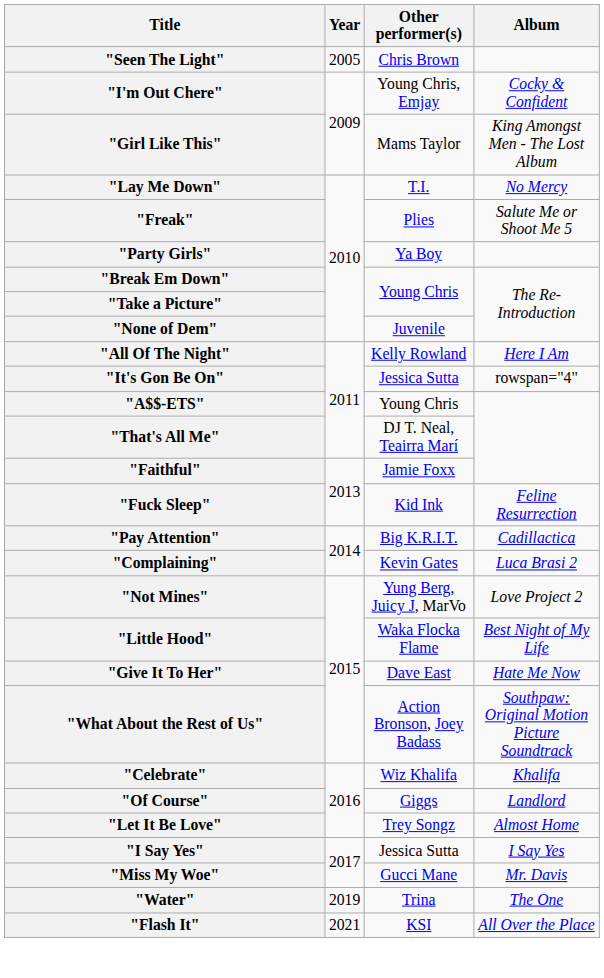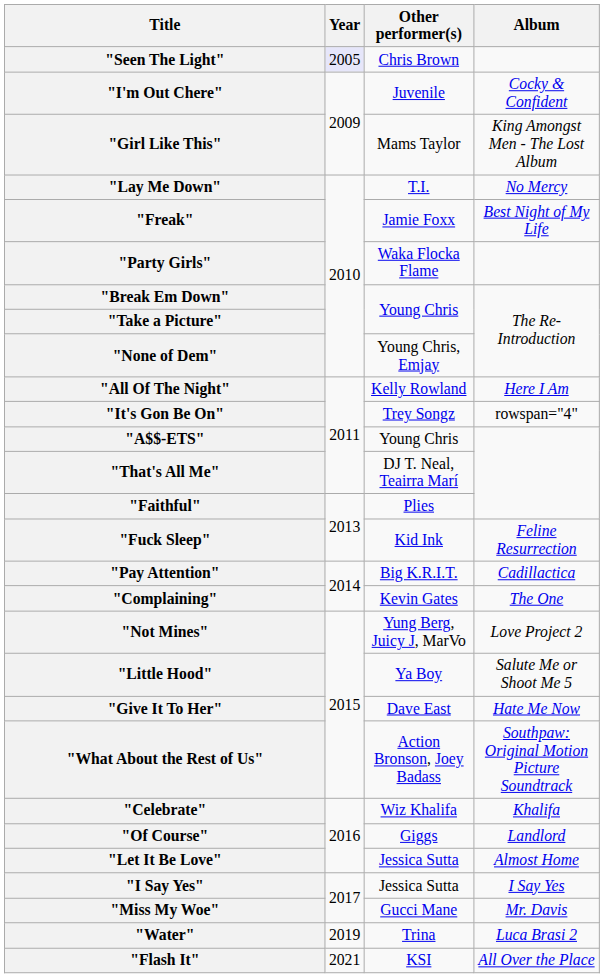"Seen The Light" | Year: no background -> lavender background
"I'm Out Chere" | Other performer(s): Young Chris, Emjay -> Juvenile
"Freak" | Other performer(s): Plies -> Jamie Foxx
"Freak" | Album: Salute Me or Shoot Me 5 -> Best Night of My Life
"Party Girls" | Other performer(s): Ya Boy -> Waka Flocka Flame
"None of Dem" | Other performer(s): Juvenile -> Young Chris, Emjay
"It's Gon Be On" | Other performer(s): Jessica Sutta -> Trey Songz
"Faithful" | Other performer(s): Jamie Foxx -> Plies
"Complaining" | Album: Luca Brasi 2 -> The One
"Little Hood" | Other performer(s): Waka Flocka Flame -> Ya Boy
"Little Hood" | Album: Best Night of My Life -> Salute Me or Shoot Me 5
"Let It Be Love" | Other performer(s): Trey Songz -> Jessica Sutta
"Water" | Album: The One -> Luca Brasi 2
